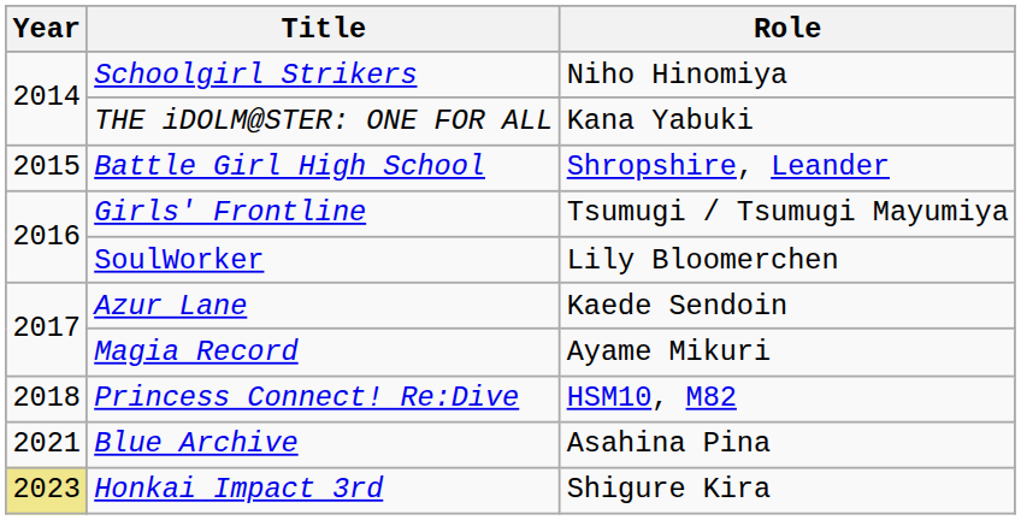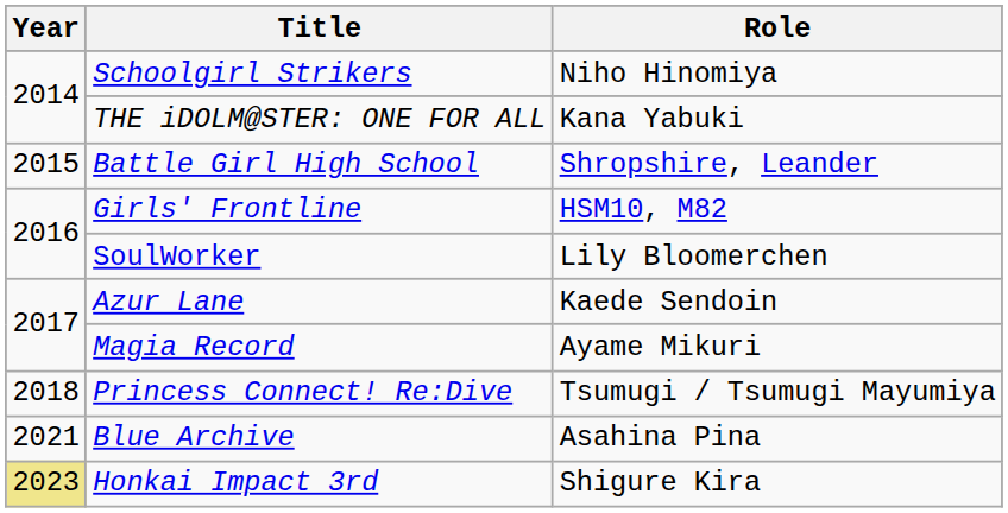Girls' Frontline | Role: Tsumugi / Tsumugi Mayumiya -> HSM10, M82
Princess Connect! Re:Dive | Role: HSM10, M82 -> Tsumugi / Tsumugi Mayumiya
